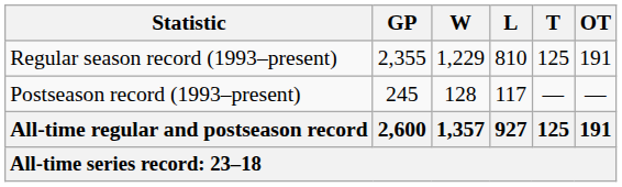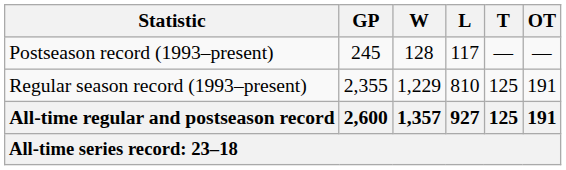rows swapped: Regular season record (1993–present) <-> Postseason record (1993–present)
